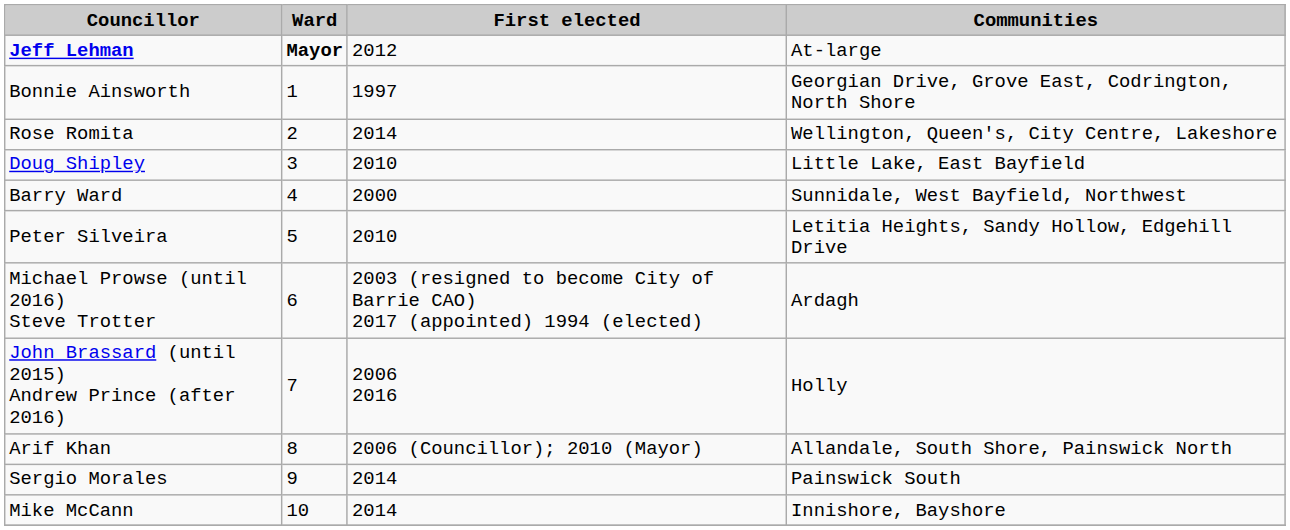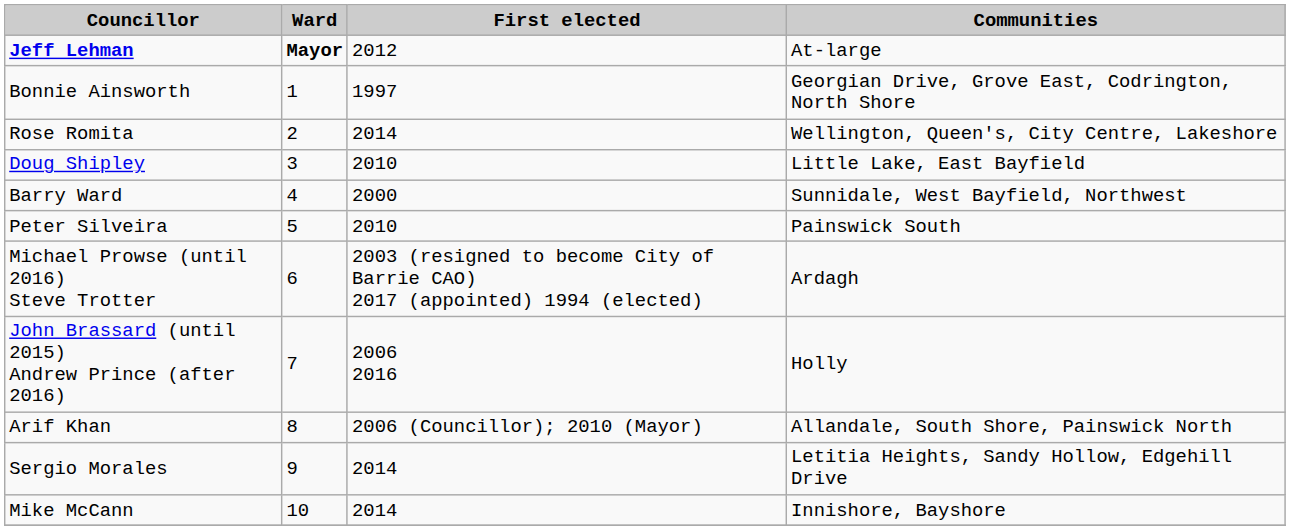Peter Silveira | Communities: Letitia Heights, Sandy Hollow, Edgehill Drive -> Painswick South
Sergio Morales | Communities: Painswick South -> Letitia Heights, Sandy Hollow, Edgehill Drive
